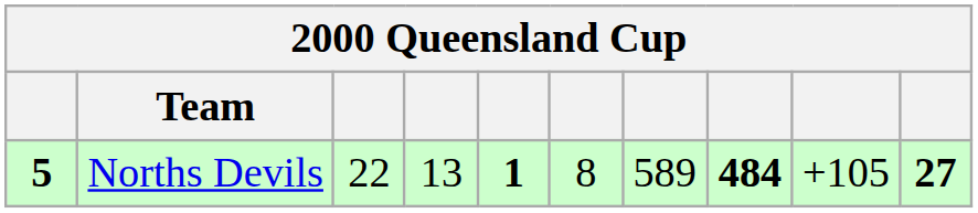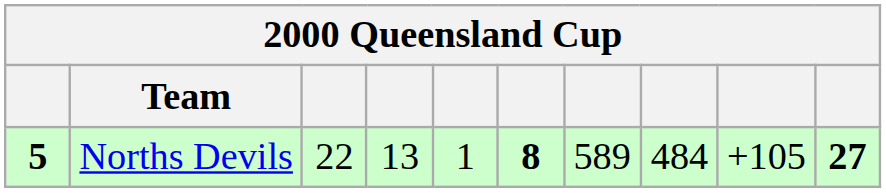Norths Devils | column 5: bold -> normal
Norths Devils | column 6: normal -> bold
Norths Devils | column 8: bold -> normal
